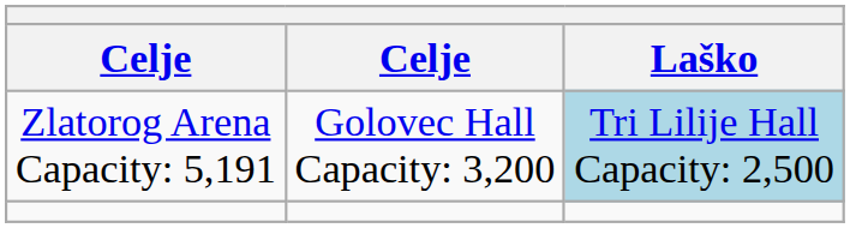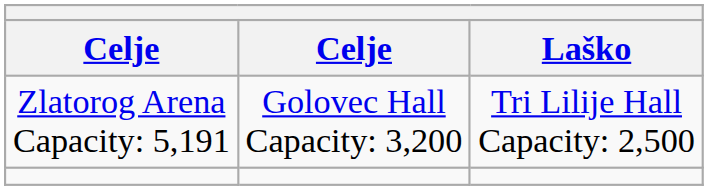Zlatorog Arena Capacity: 5,191 | Laško: lightblue background -> no background
